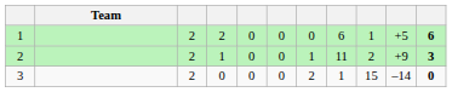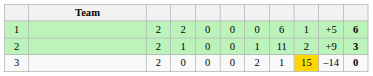row 4 | column 9: no background -> gold background
